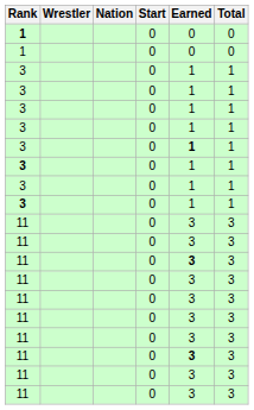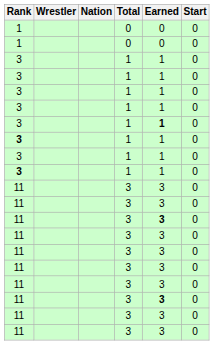columns swapped: Start <-> Total
row 2 | Rank: bold -> normal
